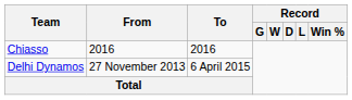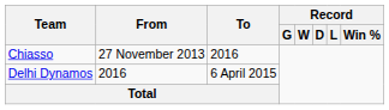Chiasso | From: 2016 -> 27 November 2013
Delhi Dynamos | From: 27 November 2013 -> 2016
